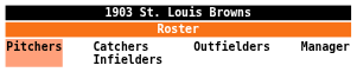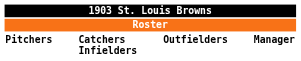Pitchers | column 1: lightsalmon background -> no background
